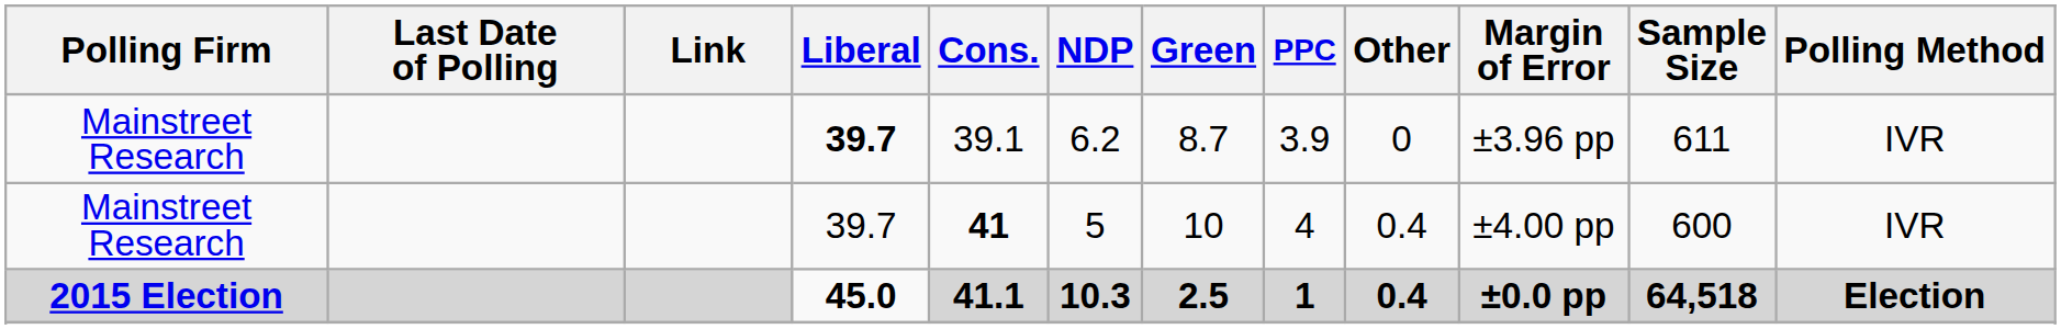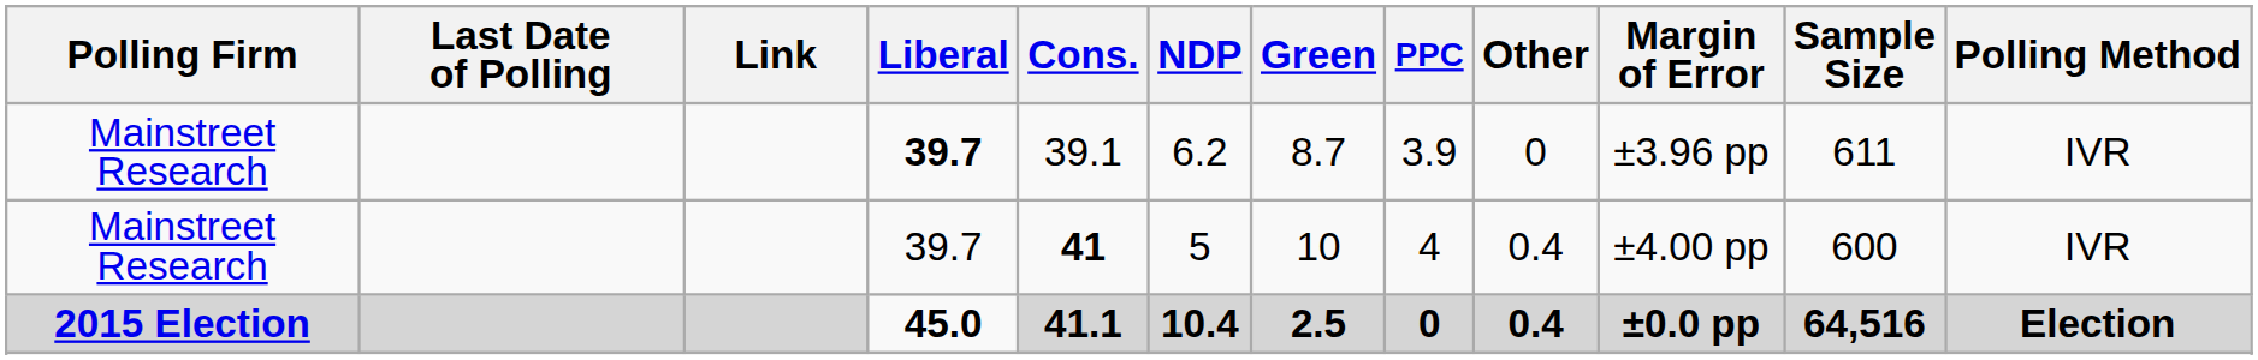2015 Election | NDP: 10.3 -> 10.4
2015 Election | PPC: 1 -> 0
2015 Election | Sample Size: 64,518 -> 64,516
